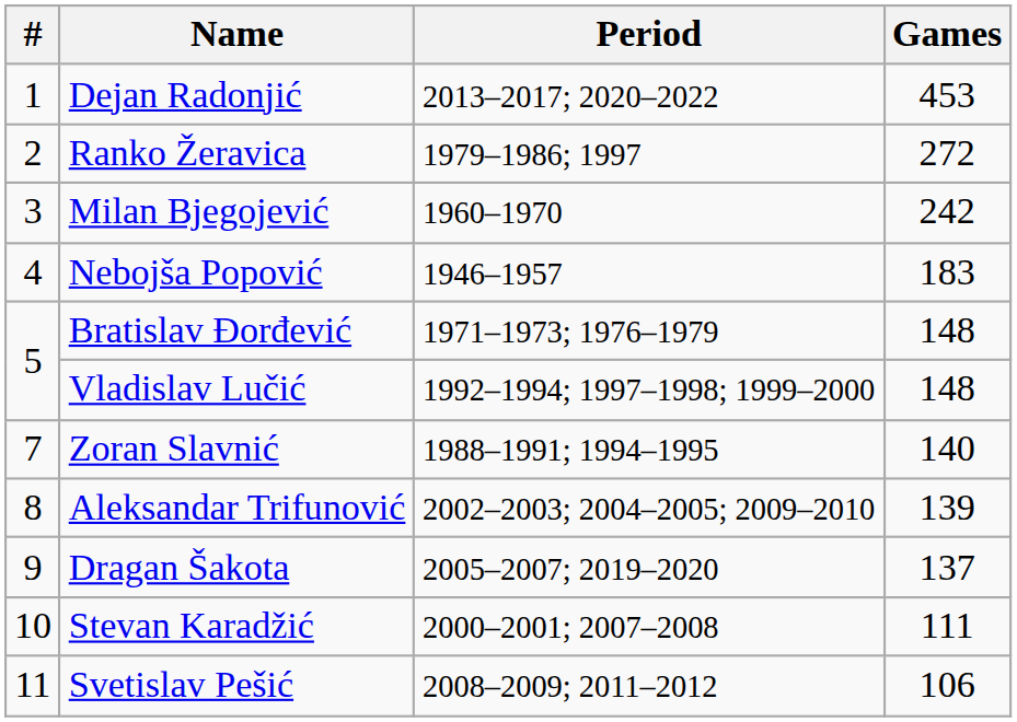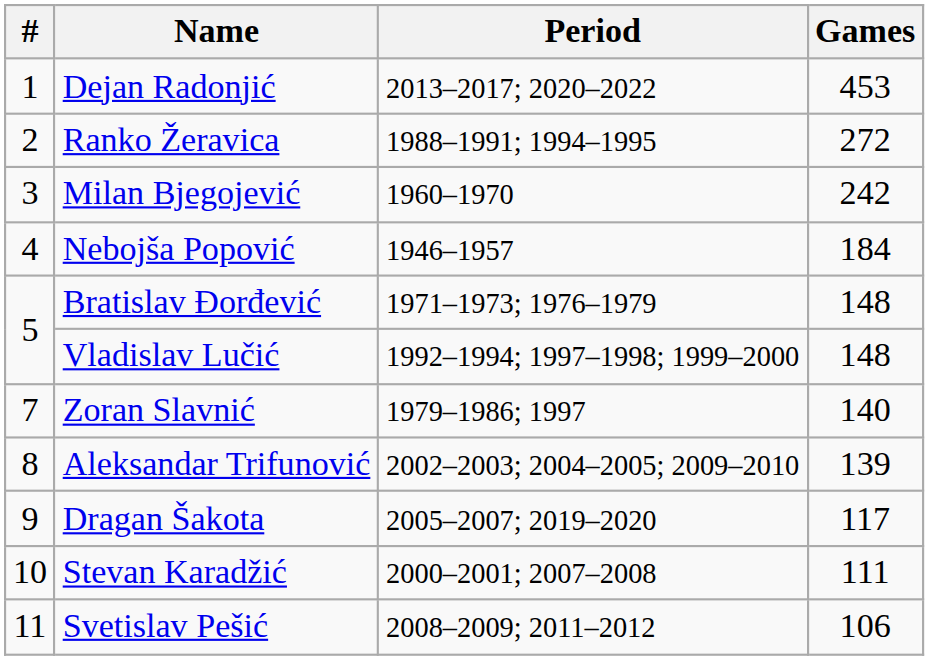Ranko Žeravica | Period: 1979–1986; 1997 -> 1988–1991; 1994–1995
Nebojša Popović | Games: 183 -> 184
Zoran Slavnić | Period: 1988–1991; 1994–1995 -> 1979–1986; 1997
Dragan Šakota | Games: 137 -> 117
